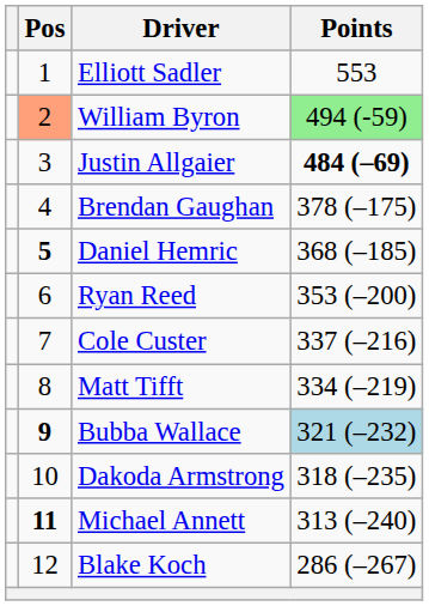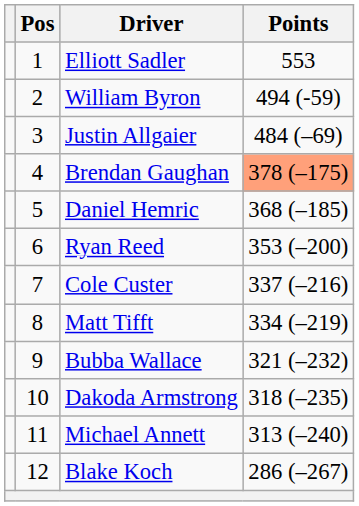William Byron | Pos: lightsalmon background -> no background
William Byron | Points: lightgreen background -> no background
Justin Allgaier | Points: bold -> normal
Brendan Gaughan | Points: no background -> lightsalmon background
Daniel Hemric | Pos: bold -> normal
Bubba Wallace | Pos: bold -> normal
Bubba Wallace | Points: lightblue background -> no background
Michael Annett | Pos: bold -> normal
